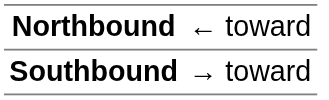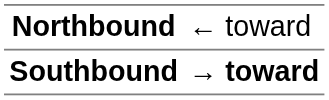Southbound | column 2: normal -> bold
